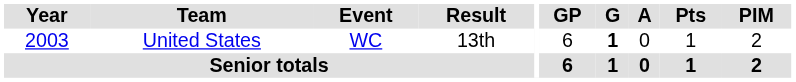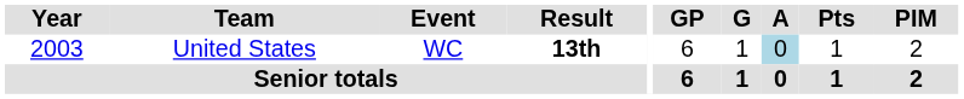United States | Result: normal -> bold
United States | G: bold -> normal
United States | A: no background -> lightblue background
